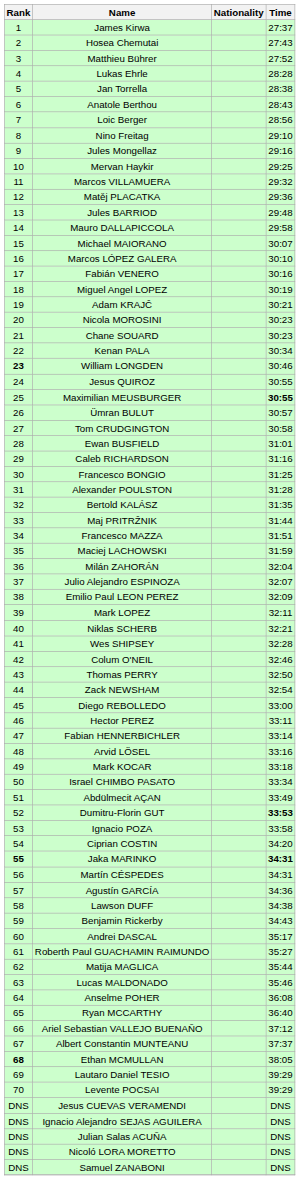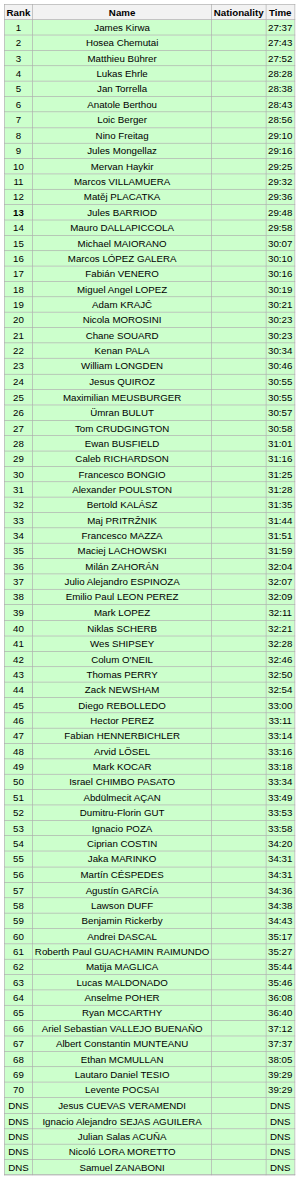Jules BARRIOD | Rank: normal -> bold
William LONGDEN | Rank: bold -> normal
Maximilian MEUSBURGER | Time: bold -> normal
Dumitru-Florin GUT | Time: bold -> normal
Jaka MARINKO | Rank: bold -> normal
Jaka MARINKO | Time: bold -> normal
Ethan MCMULLAN | Rank: bold -> normal
